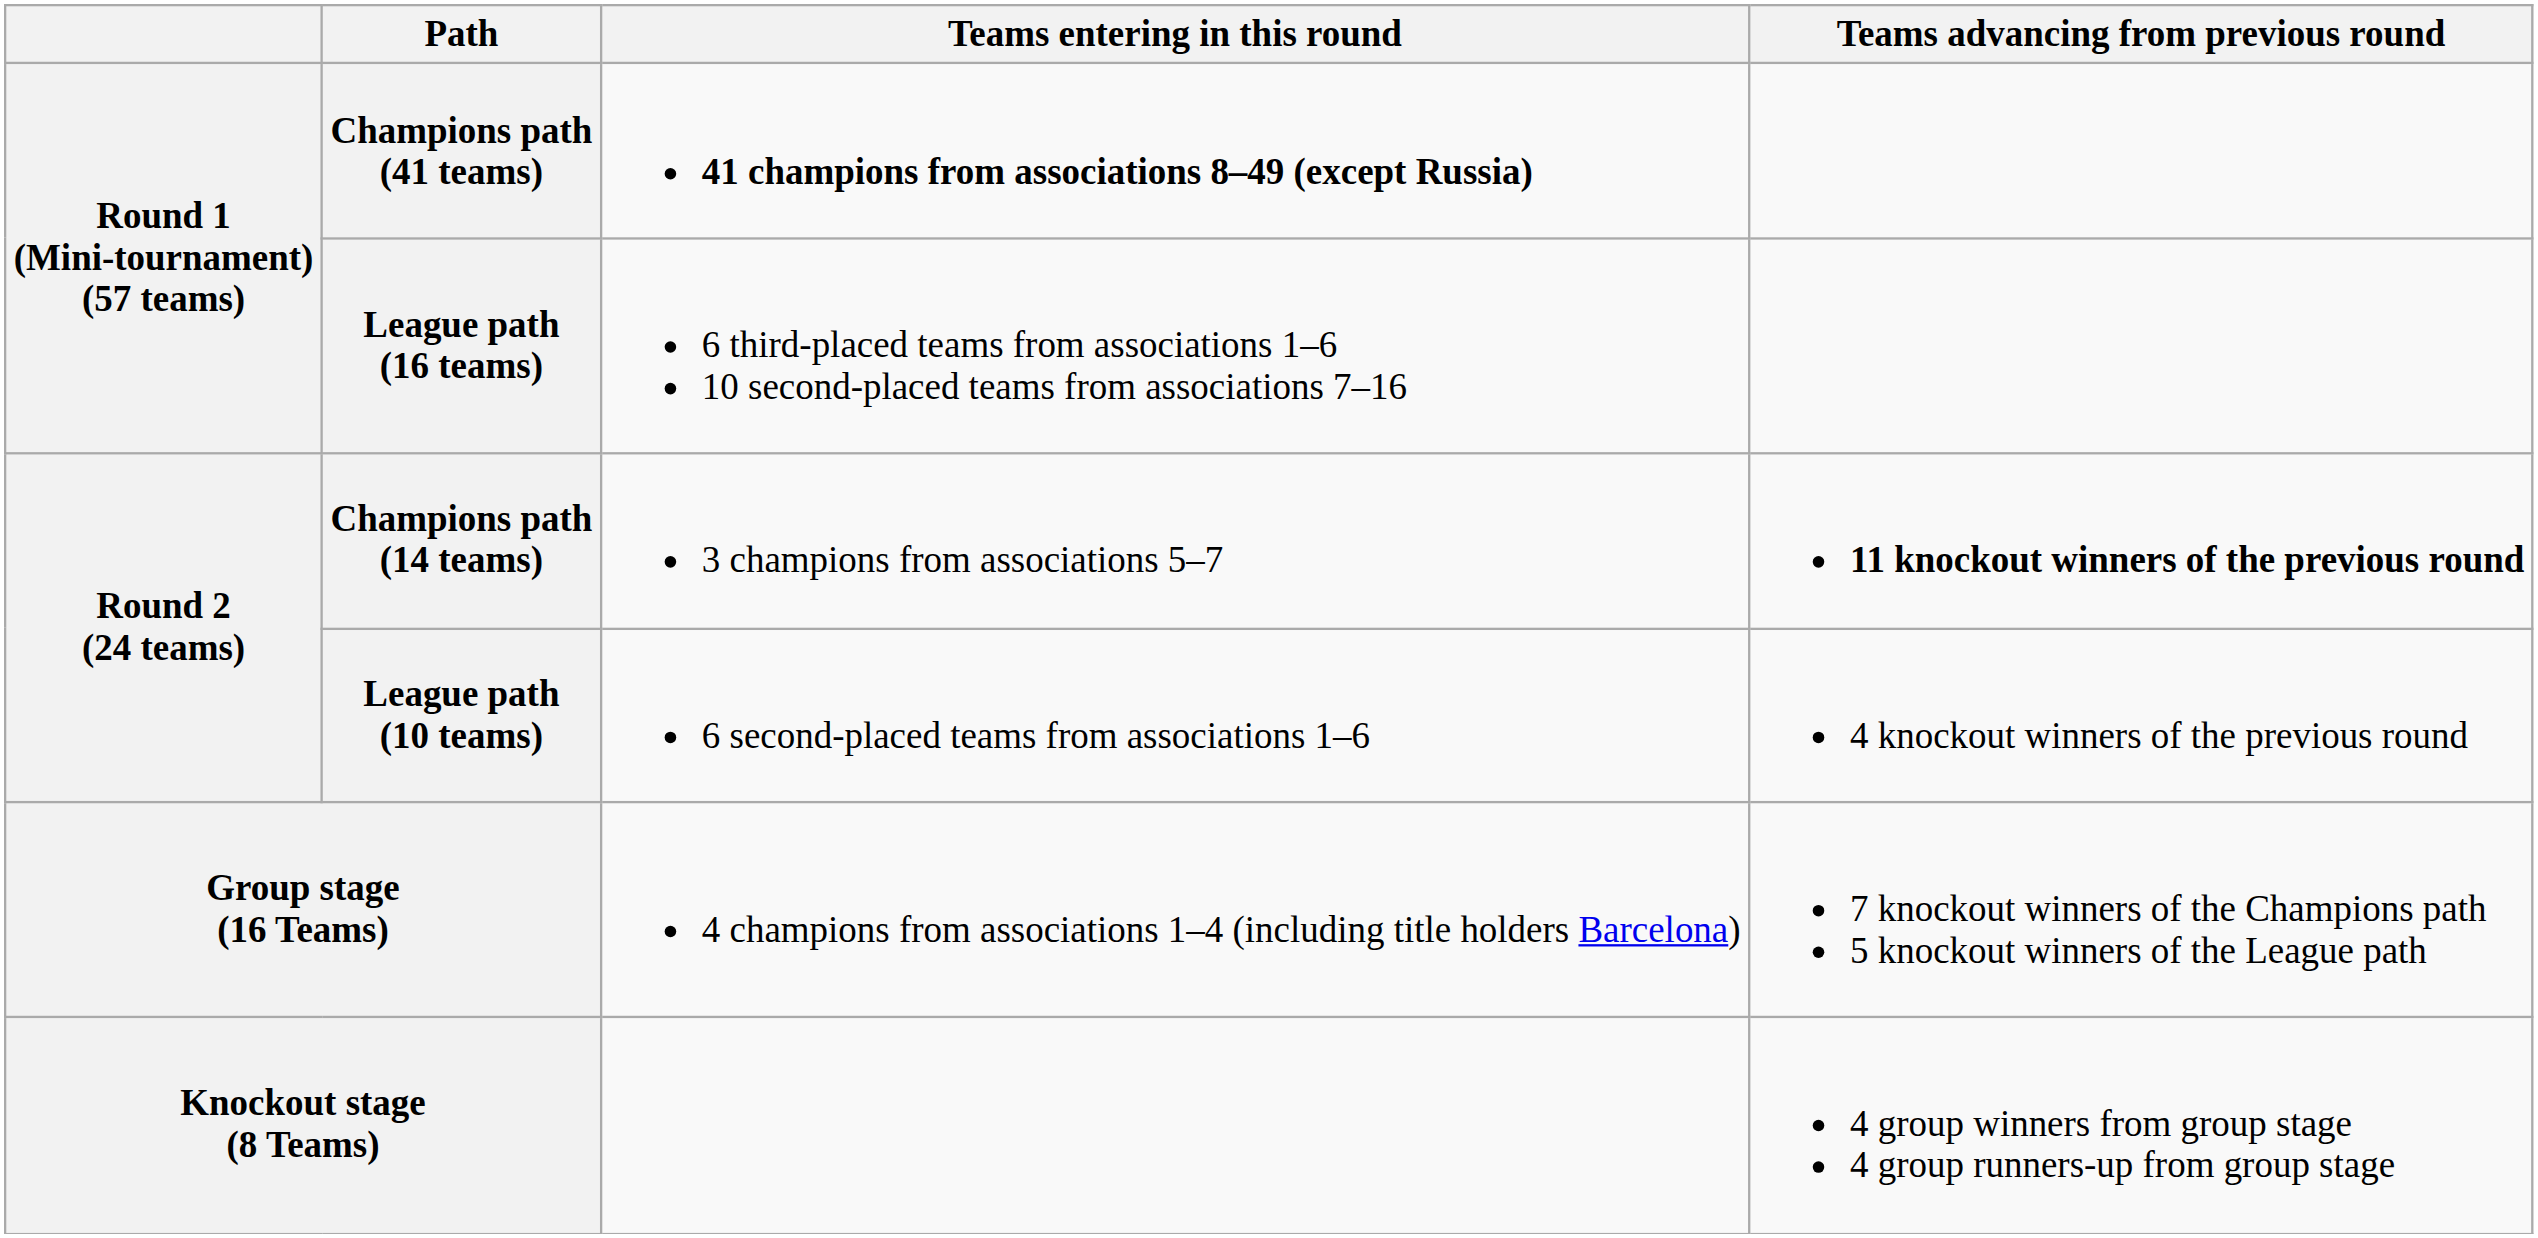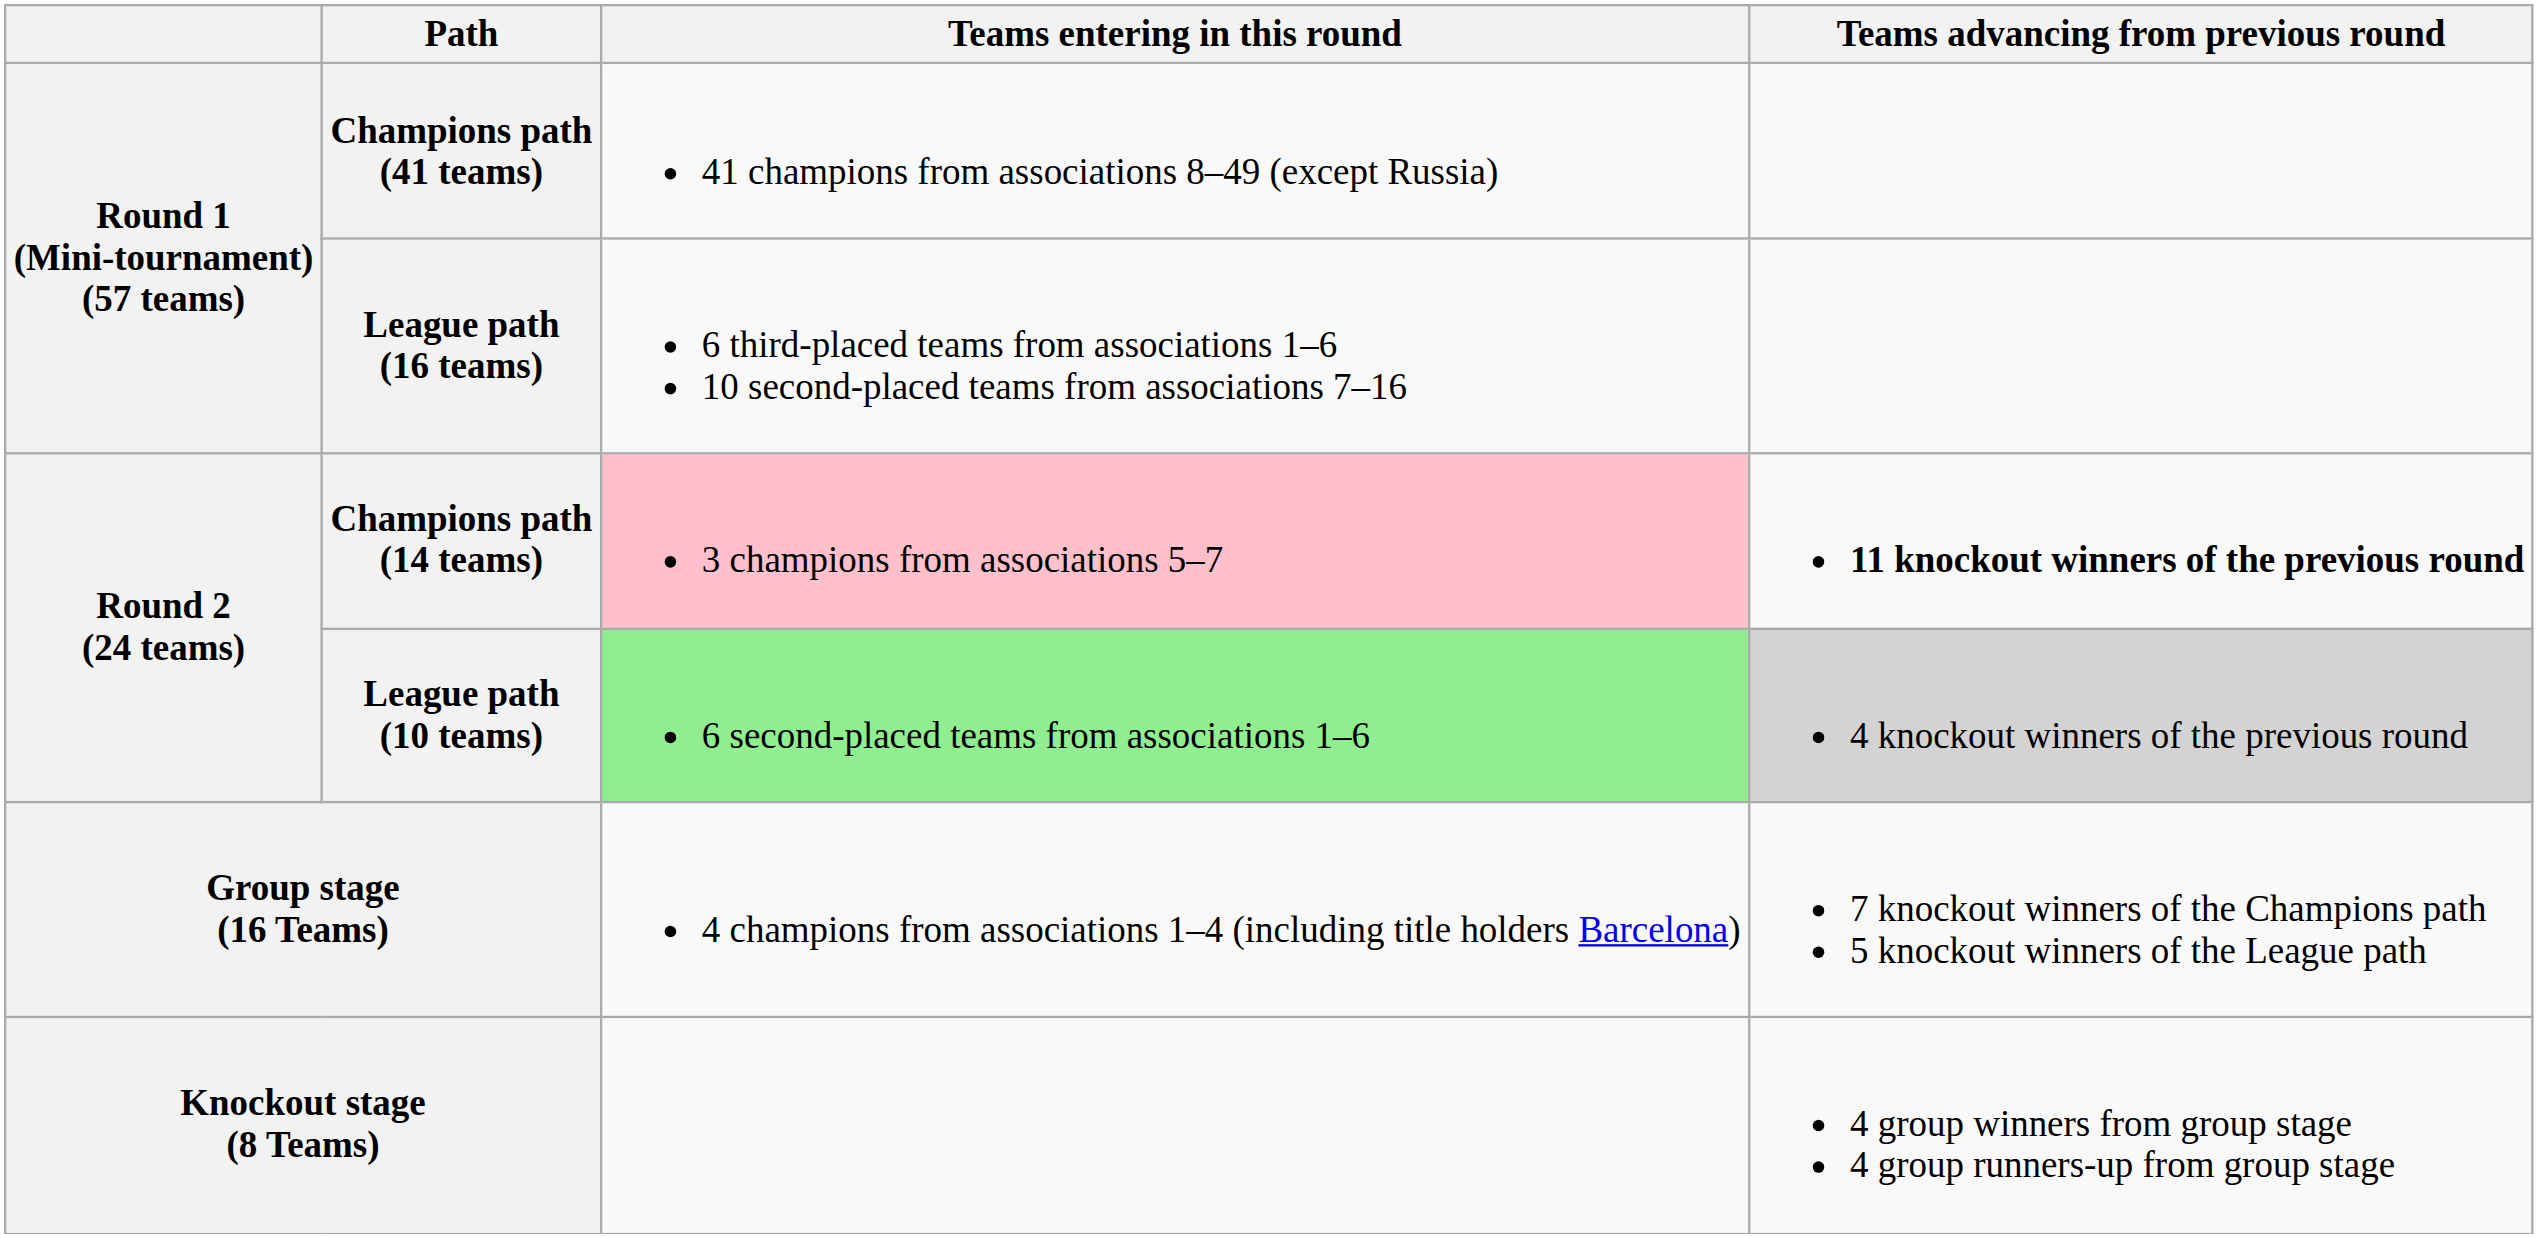Champions path (41 teams) | Teams entering in this round: bold -> normal
Champions path (14 teams) | Teams entering in this round: no background -> pink background
League path (10 teams) | Teams entering in this round: no background -> lightgreen background
League path (10 teams) | Teams advancing from previous round: no background -> lightgrey background
